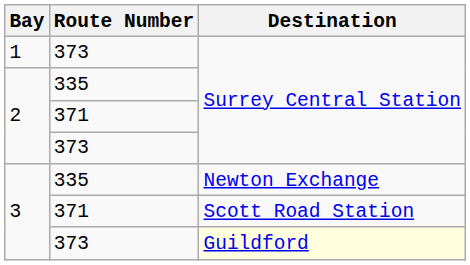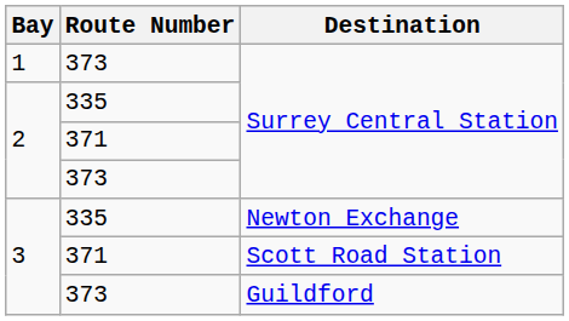Guildford | Destination: lightyellow background -> no background
